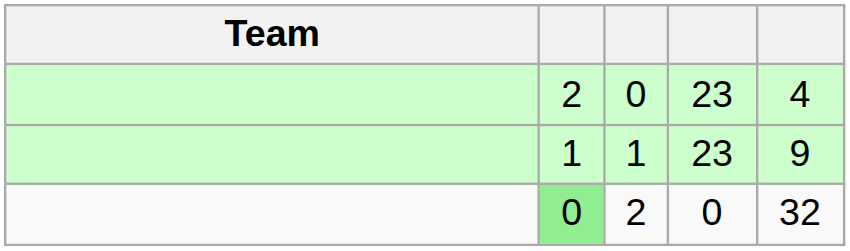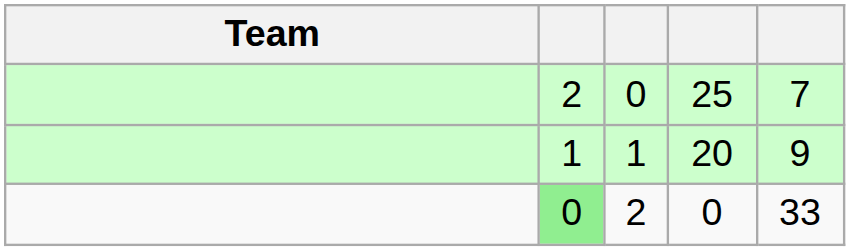row 2 | column 4: 23 -> 25
row 2 | column 5: 4 -> 7
row 3 | column 4: 23 -> 20
row 4 | column 5: 32 -> 33
